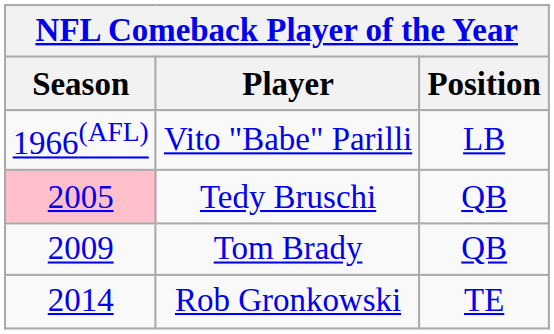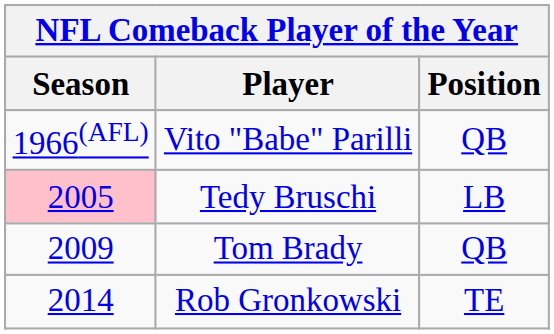Vito "Babe" Parilli | Position: LB -> QB
Tedy Bruschi | Position: QB -> LB
